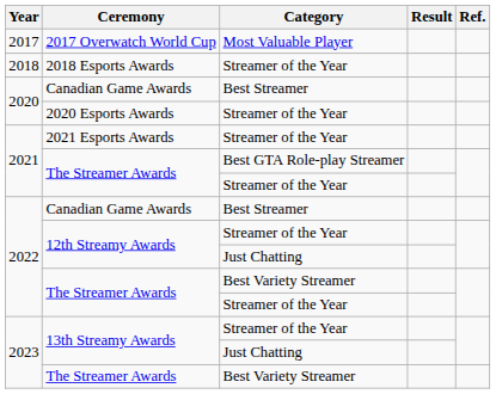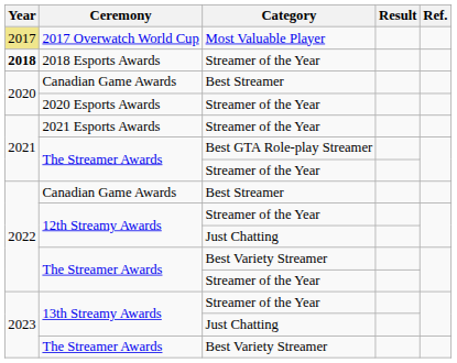2017 Overwatch World Cup | Year: no background -> khaki background
2018 Esports Awards | Year: normal -> bold
